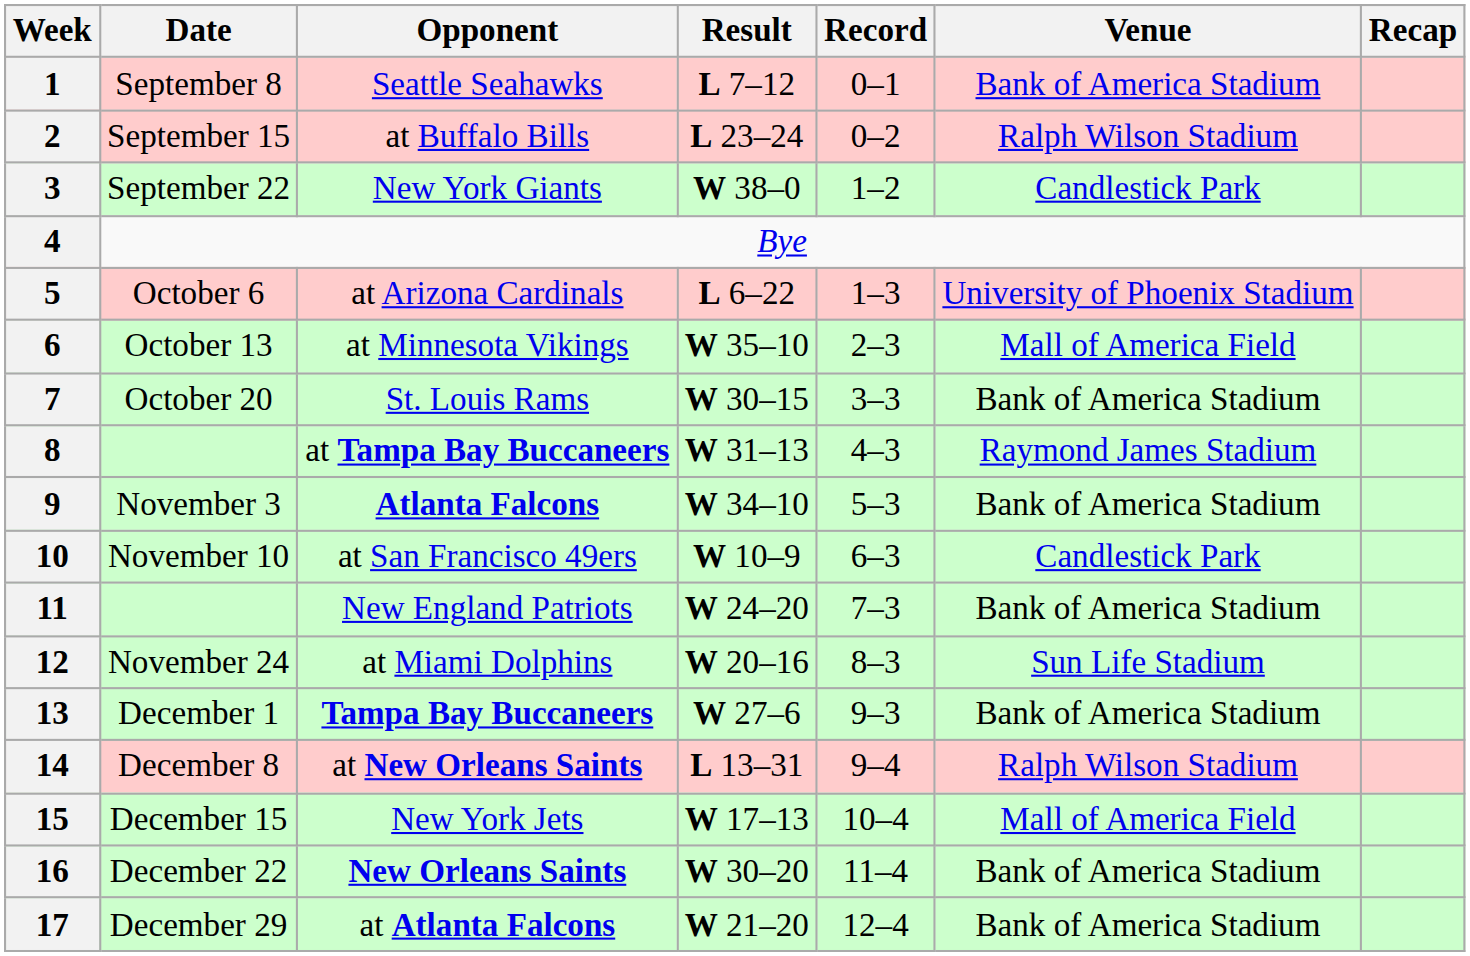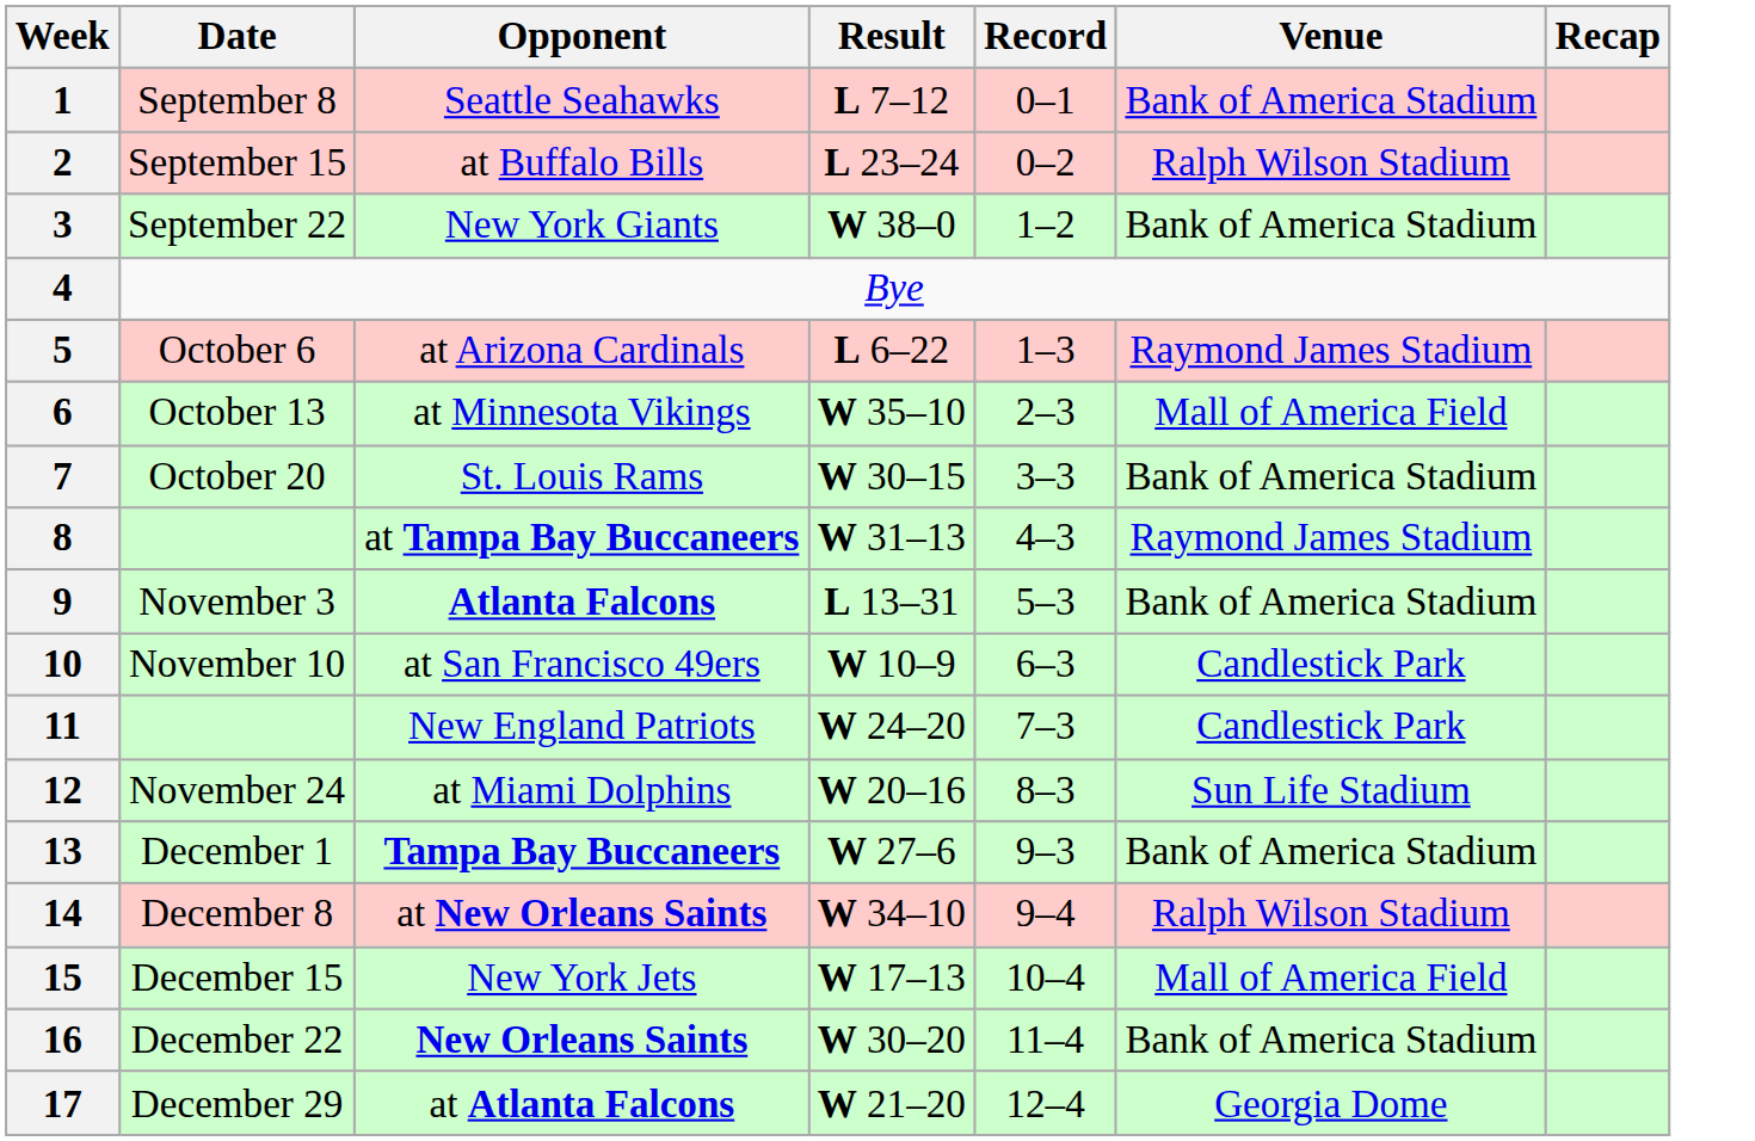3 | Venue: Candlestick Park -> Bank of America Stadium
5 | Venue: University of Phoenix Stadium -> Raymond James Stadium
9 | Result: W 34–10 -> L 13–31
11 | Venue: Bank of America Stadium -> Candlestick Park
14 | Result: L 13–31 -> W 34–10
17 | Venue: Bank of America Stadium -> Georgia Dome
